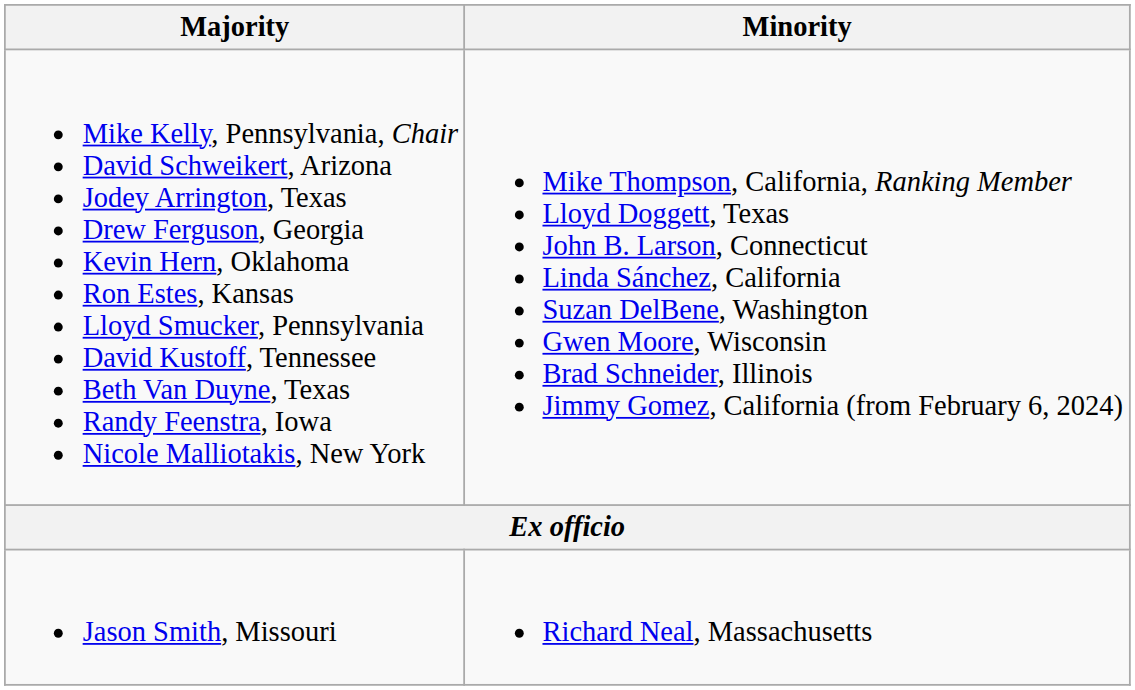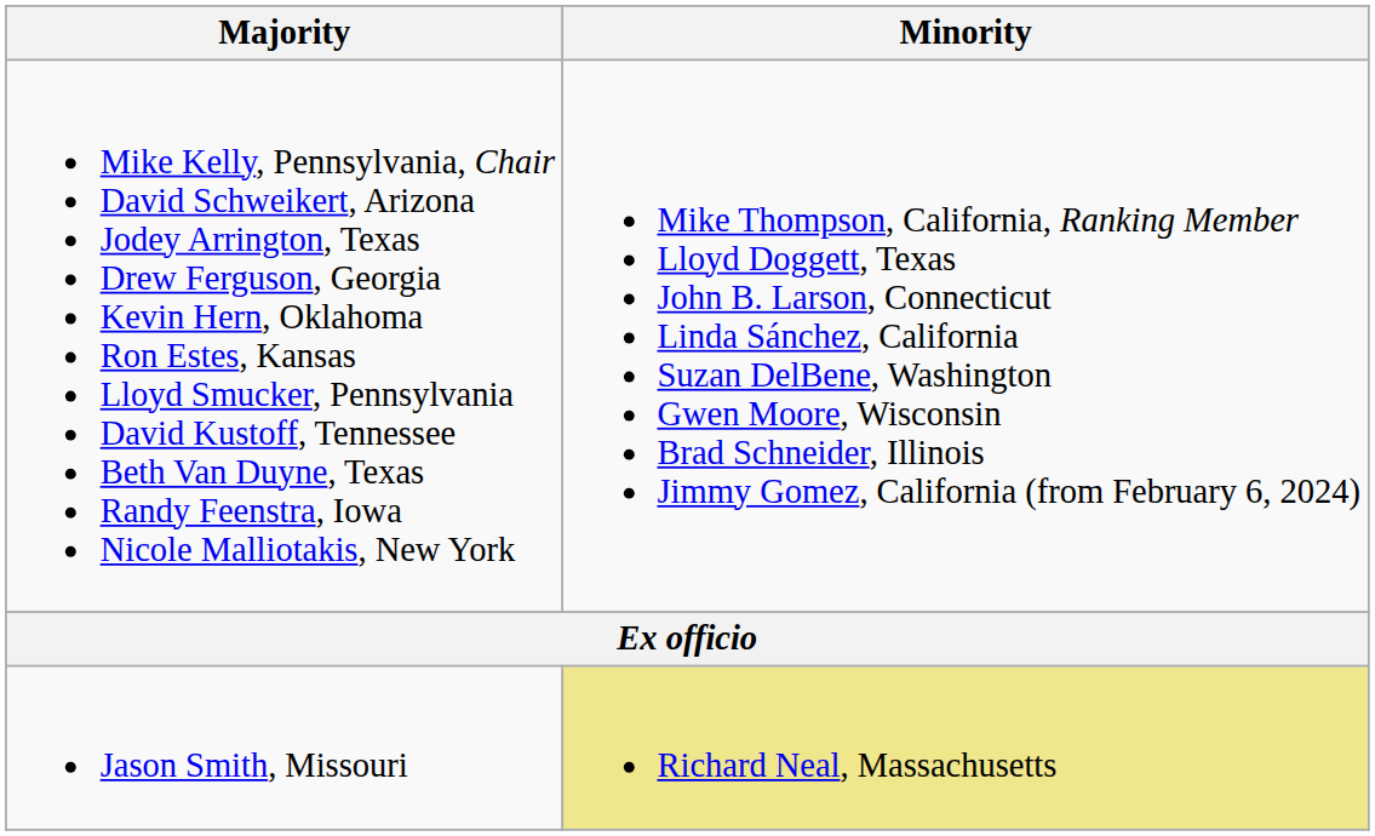Jason Smith, Missouri | Minority: no background -> khaki background
